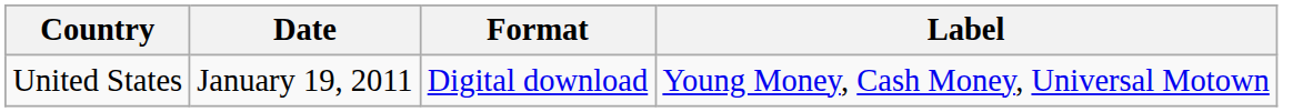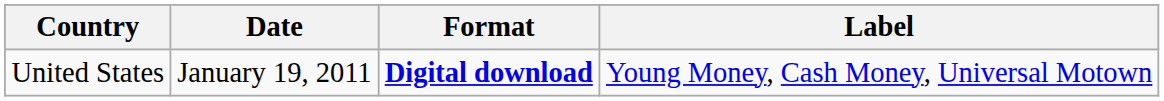United States | Format: normal -> bold
